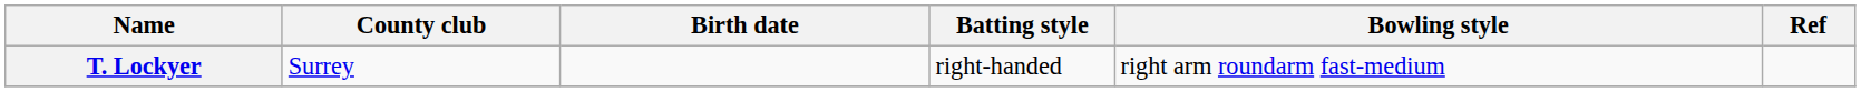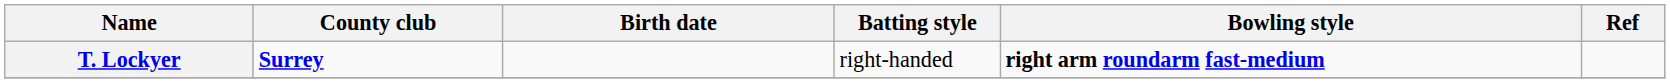T. Lockyer | County club: normal -> bold
T. Lockyer | Bowling style: normal -> bold
